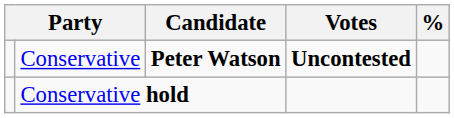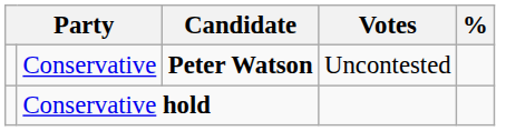Conservative | Votes: bold -> normal
